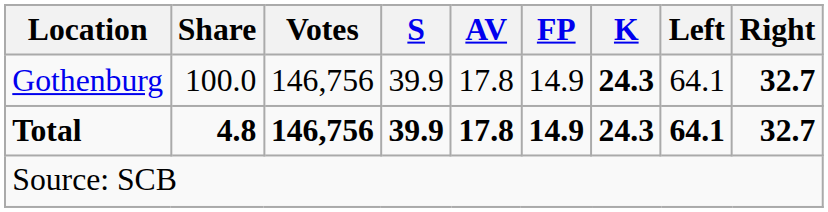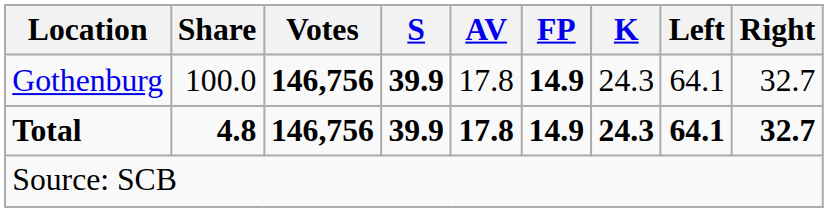Gothenburg | Votes: normal -> bold
Gothenburg | S: normal -> bold
Gothenburg | FP: normal -> bold
Gothenburg | K: bold -> normal
Gothenburg | Right: bold -> normal
